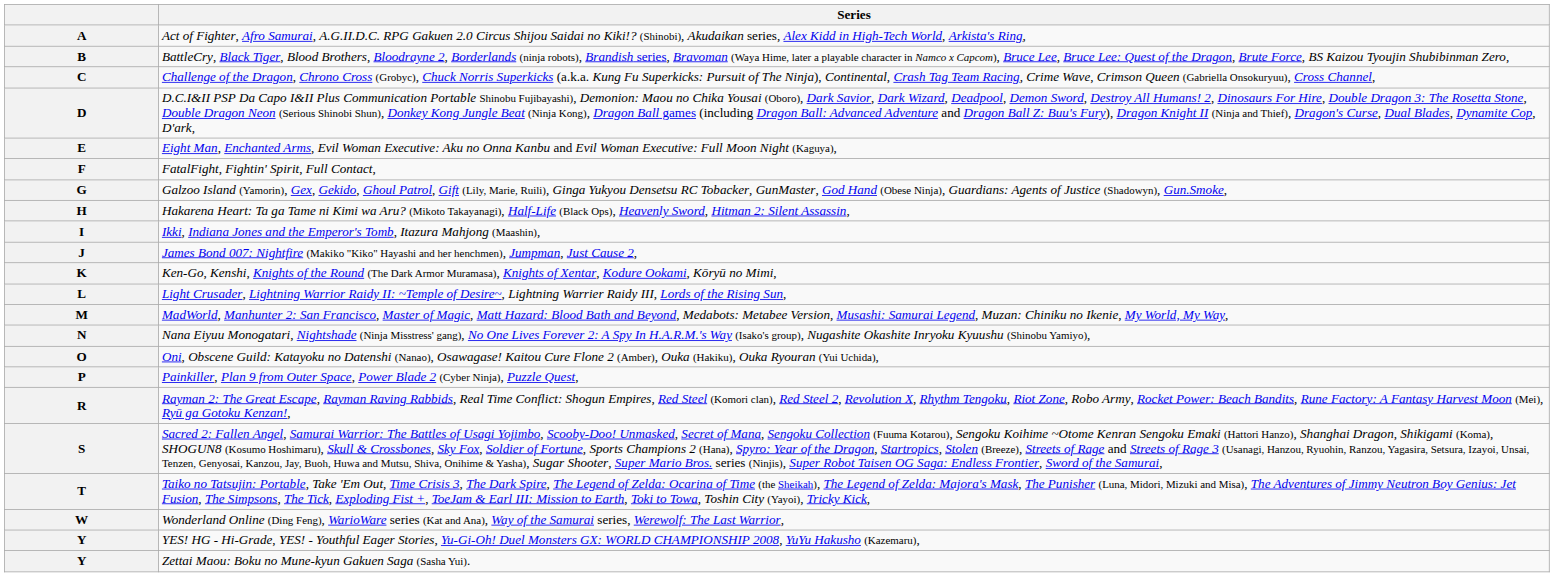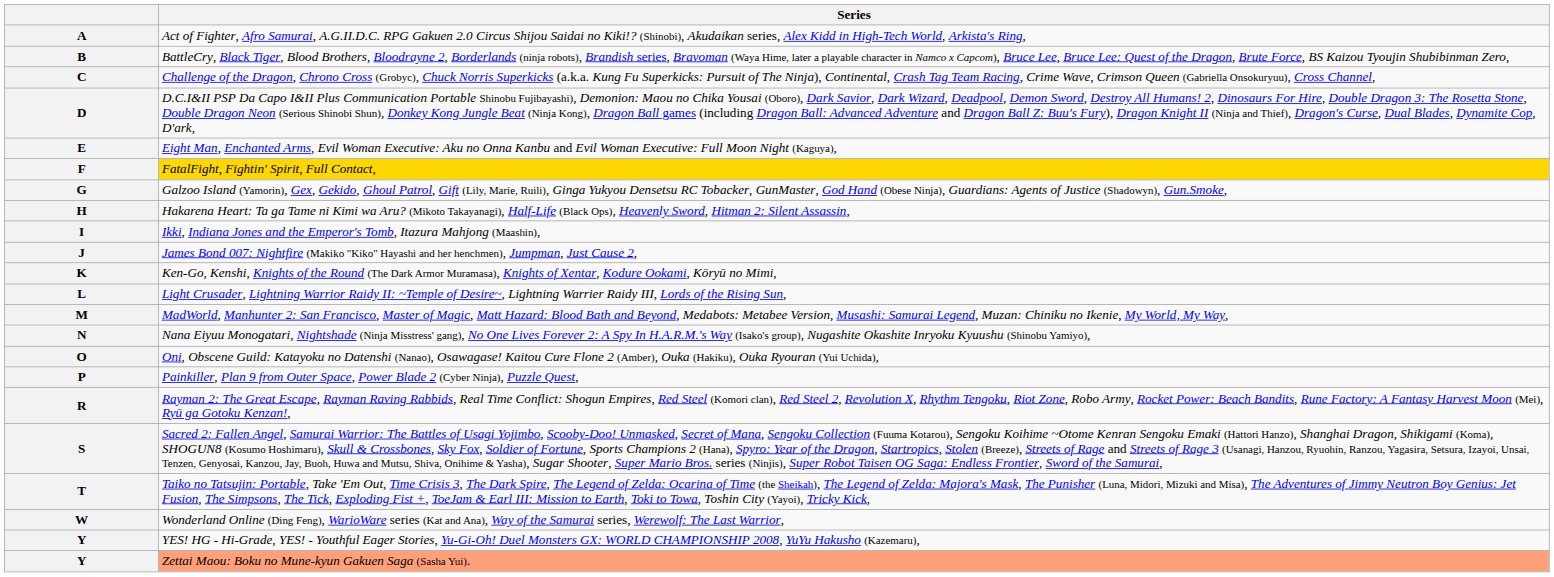row 7 | Series: no background -> gold background
row 23 | Series: no background -> lightsalmon background
